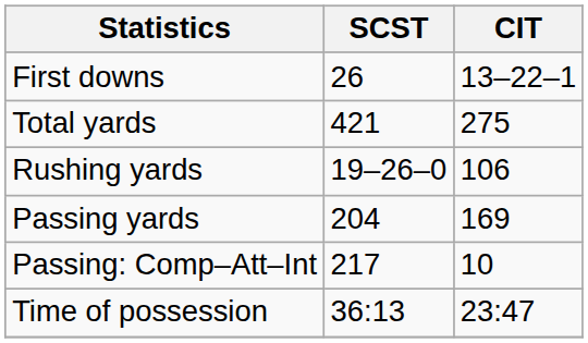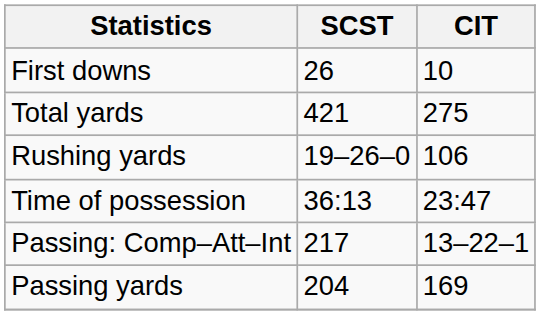First downs | CIT: 13–22–1 -> 10
rows swapped: Passing yards <-> Time of possession
Passing: Comp–Att–Int | CIT: 10 -> 13–22–1
